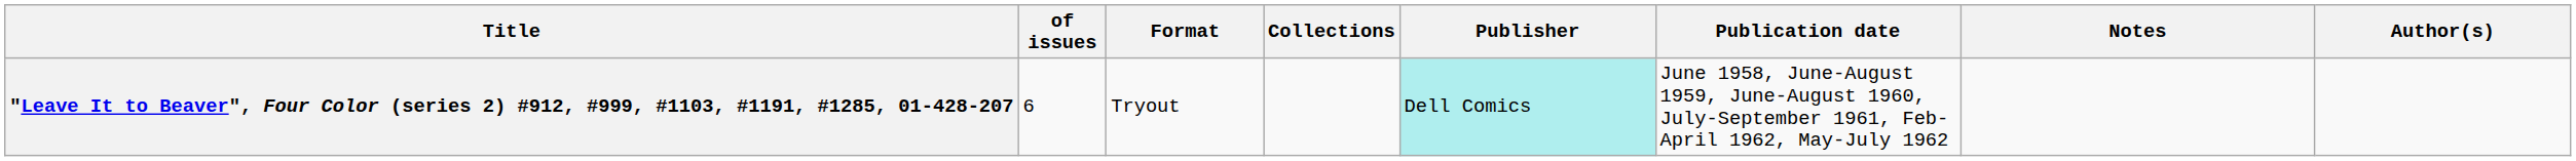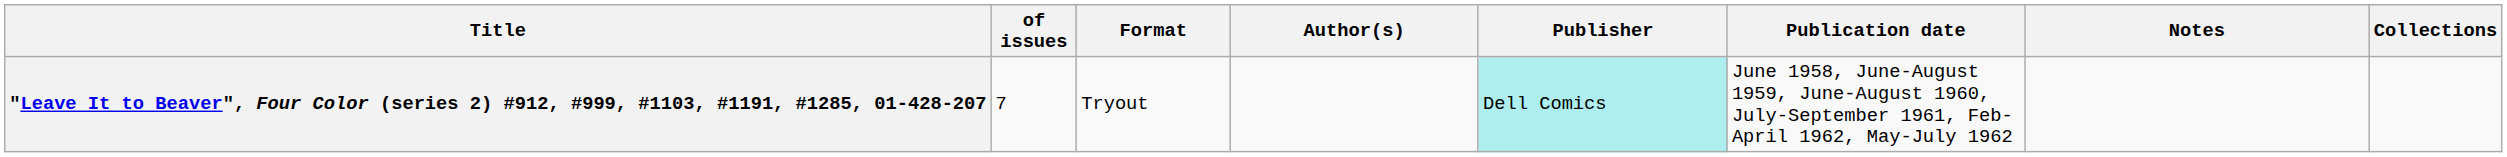columns swapped: Author(s) <-> Collections
row 2 | of issues: 6 -> 7
